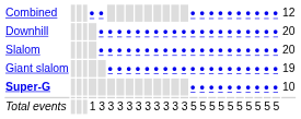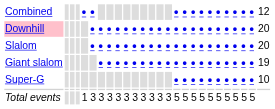Downhill | column 1: no background -> pink background
Super-G | column 1: bold -> normal
